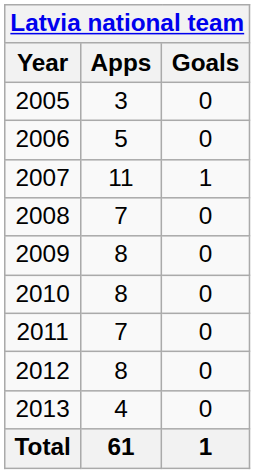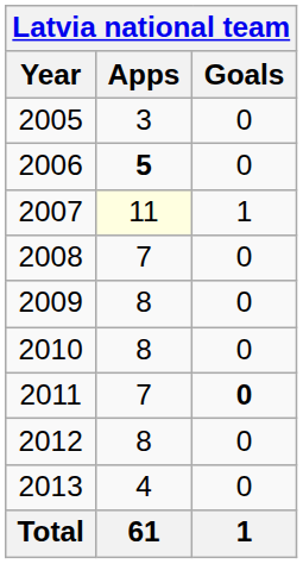2006 | Apps: normal -> bold
2007 | Apps: no background -> lightyellow background
2011 | Goals: normal -> bold
